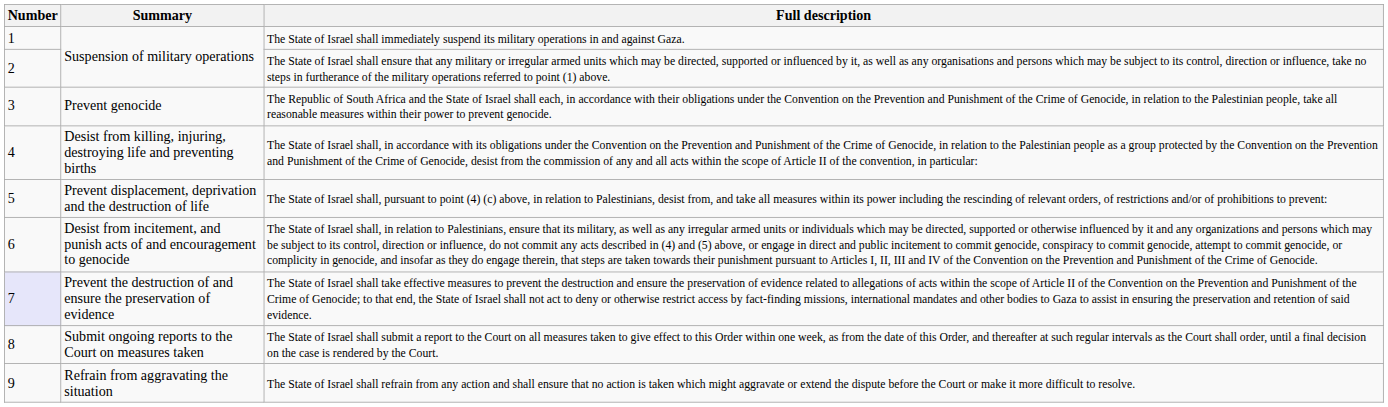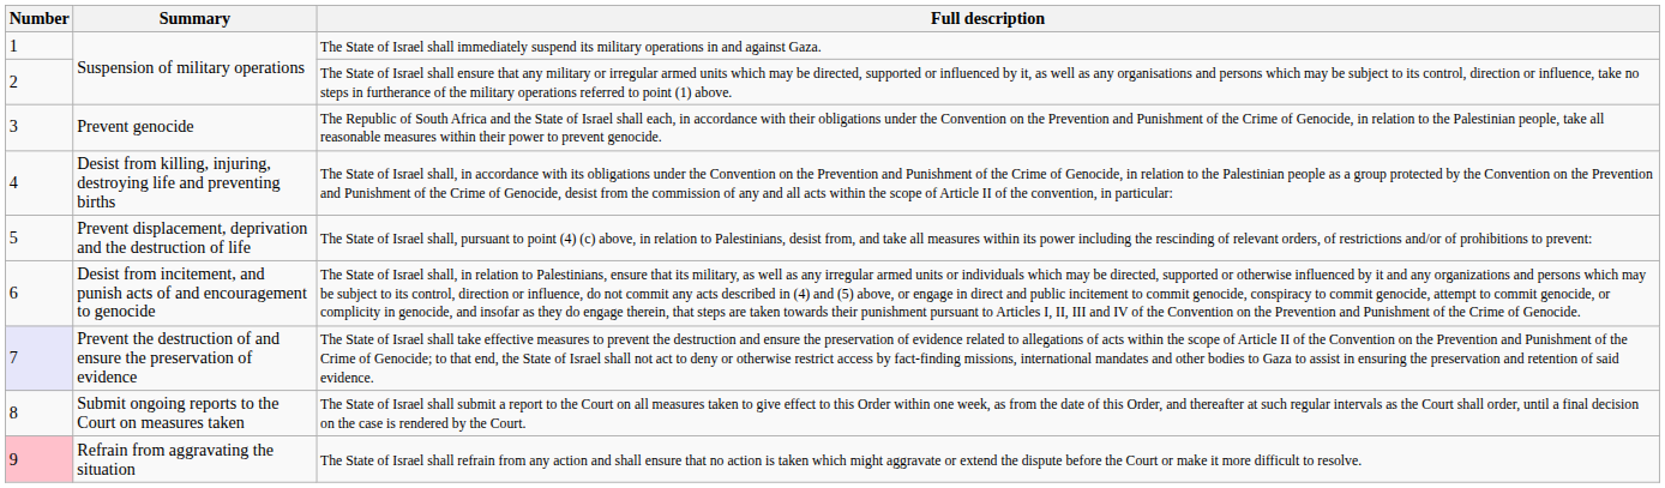row 10 | Number: no background -> pink background
